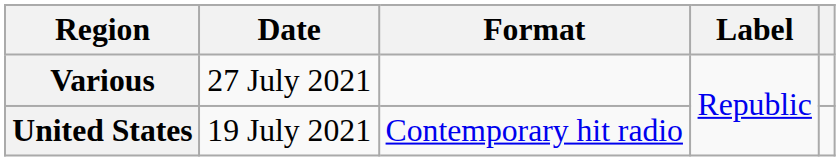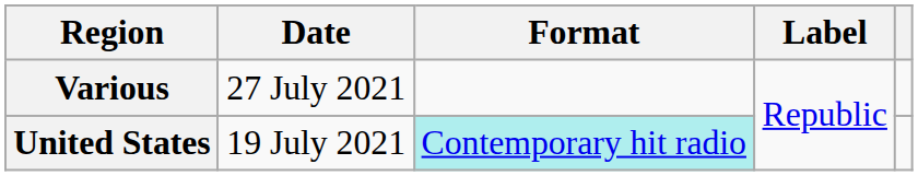United States | Format: no background -> paleturquoise background
